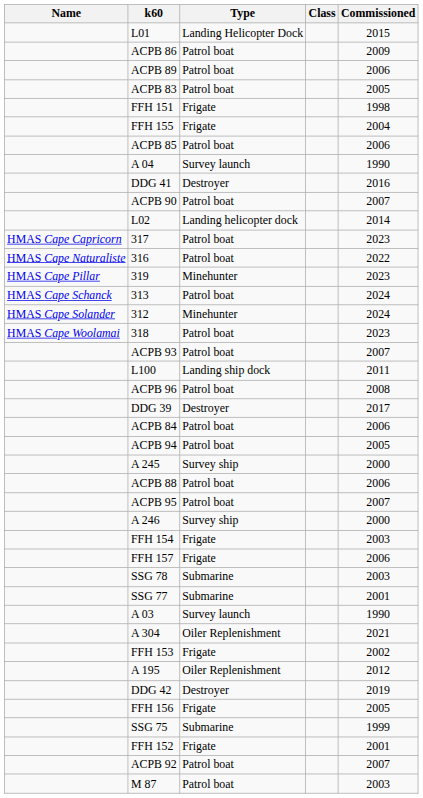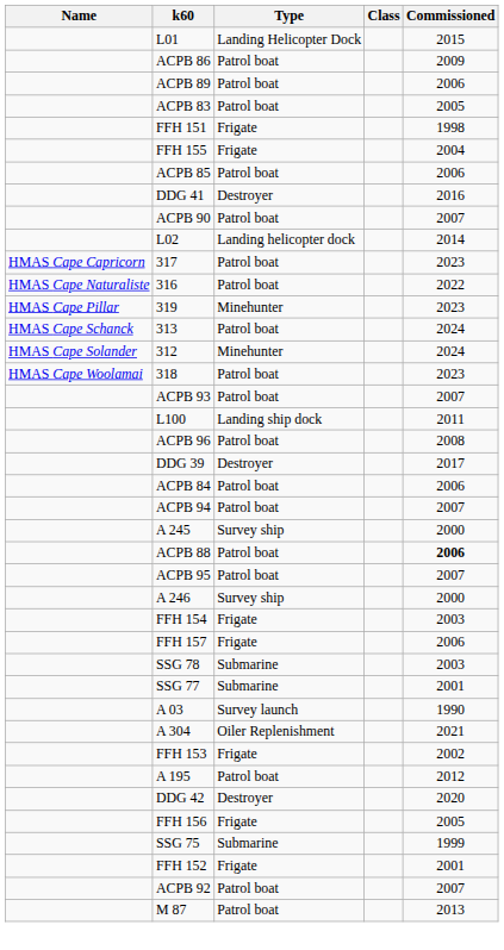- row: A 04 | Survey launch | 1990
ACPB 94 | Commissioned: 2005 -> 2007
ACPB 88 | Commissioned: normal -> bold
A 195 | Type: Oiler Replenishment -> Patrol boat
DDG 42 | Commissioned: 2019 -> 2020
M 87 | Commissioned: 2003 -> 2013
